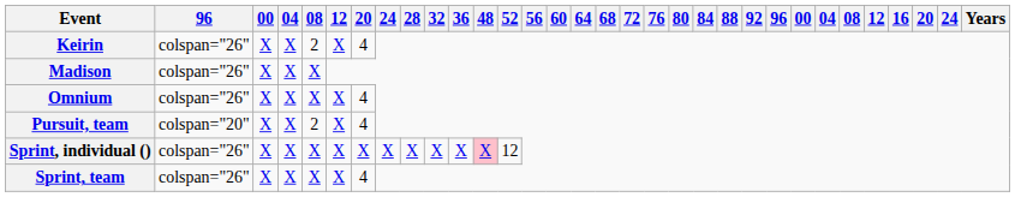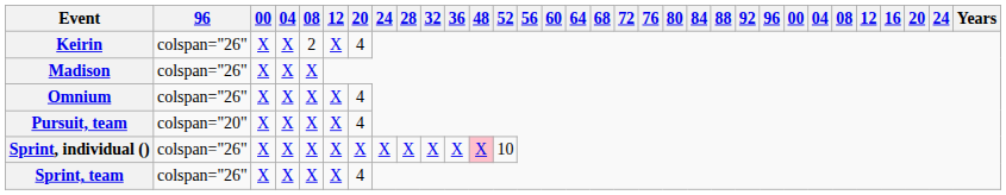Pursuit, team | column 5: 2 -> X
Sprint, individual () | 52: 12 -> 10
